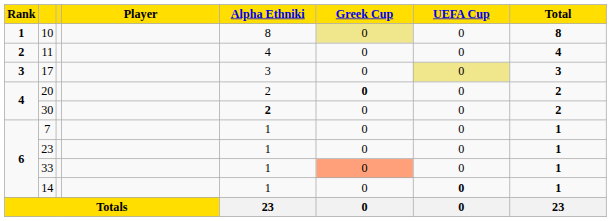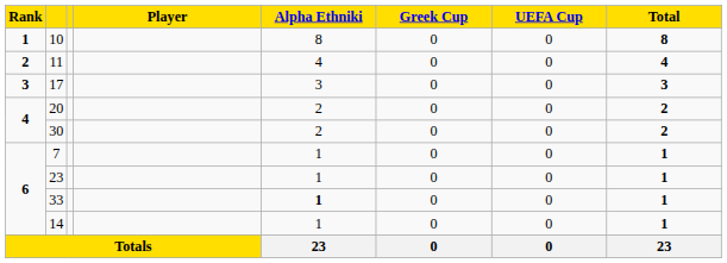10 | Greek Cup: khaki background -> no background
17 | UEFA Cup: khaki background -> no background
20 | Greek Cup: bold -> normal
30 | Alpha Ethniki: bold -> normal
33 | Alpha Ethniki: normal -> bold
33 | Greek Cup: lightsalmon background -> no background
14 | UEFA Cup: bold -> normal
